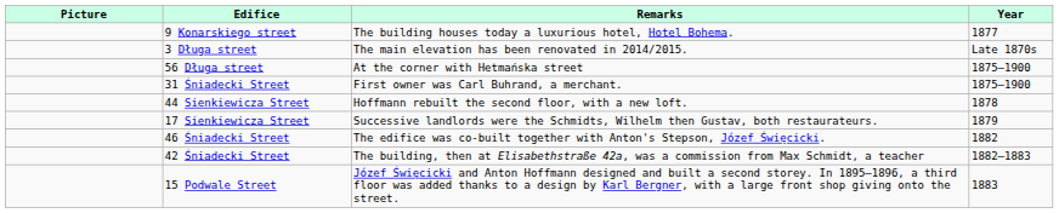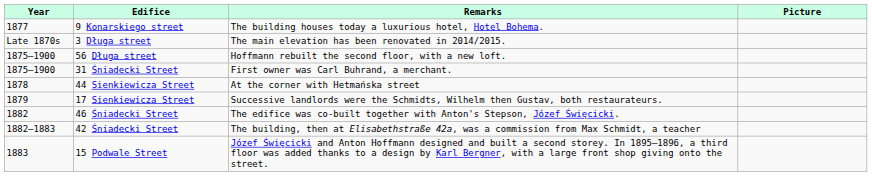columns swapped: Year <-> Picture
56 Długa street | Remarks: At the corner with Hetmańska street -> Hoffmann rebuilt the second floor, with a new loft.
44 Sienkiewicza Street | Remarks: Hoffmann rebuilt the second floor, with a new loft. -> At the corner with Hetmańska street
